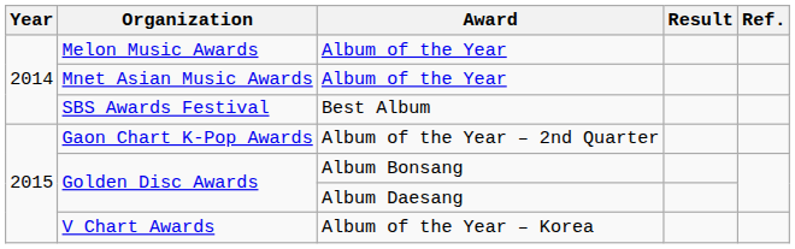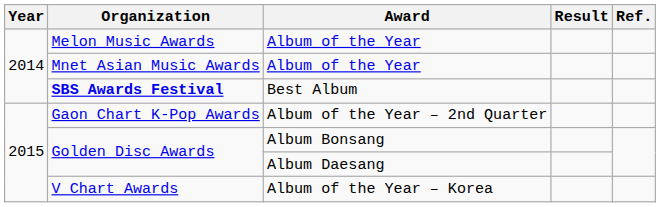SBS Awards Festival | Organization: normal -> bold
